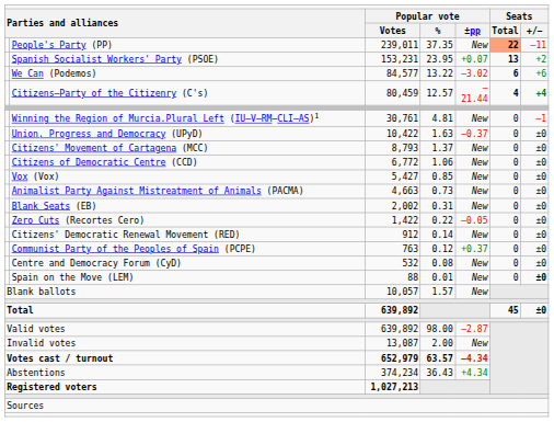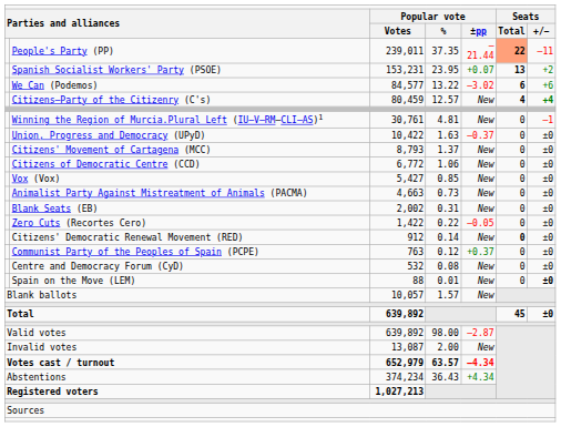People's Party (PP) | column 5: New -> –21.44
Citizens–Party of the Citizenry (C's) | column 5: –21.44 -> New
Citizens' Democratic Renewal Movement (RED) | column 6: normal -> bold
